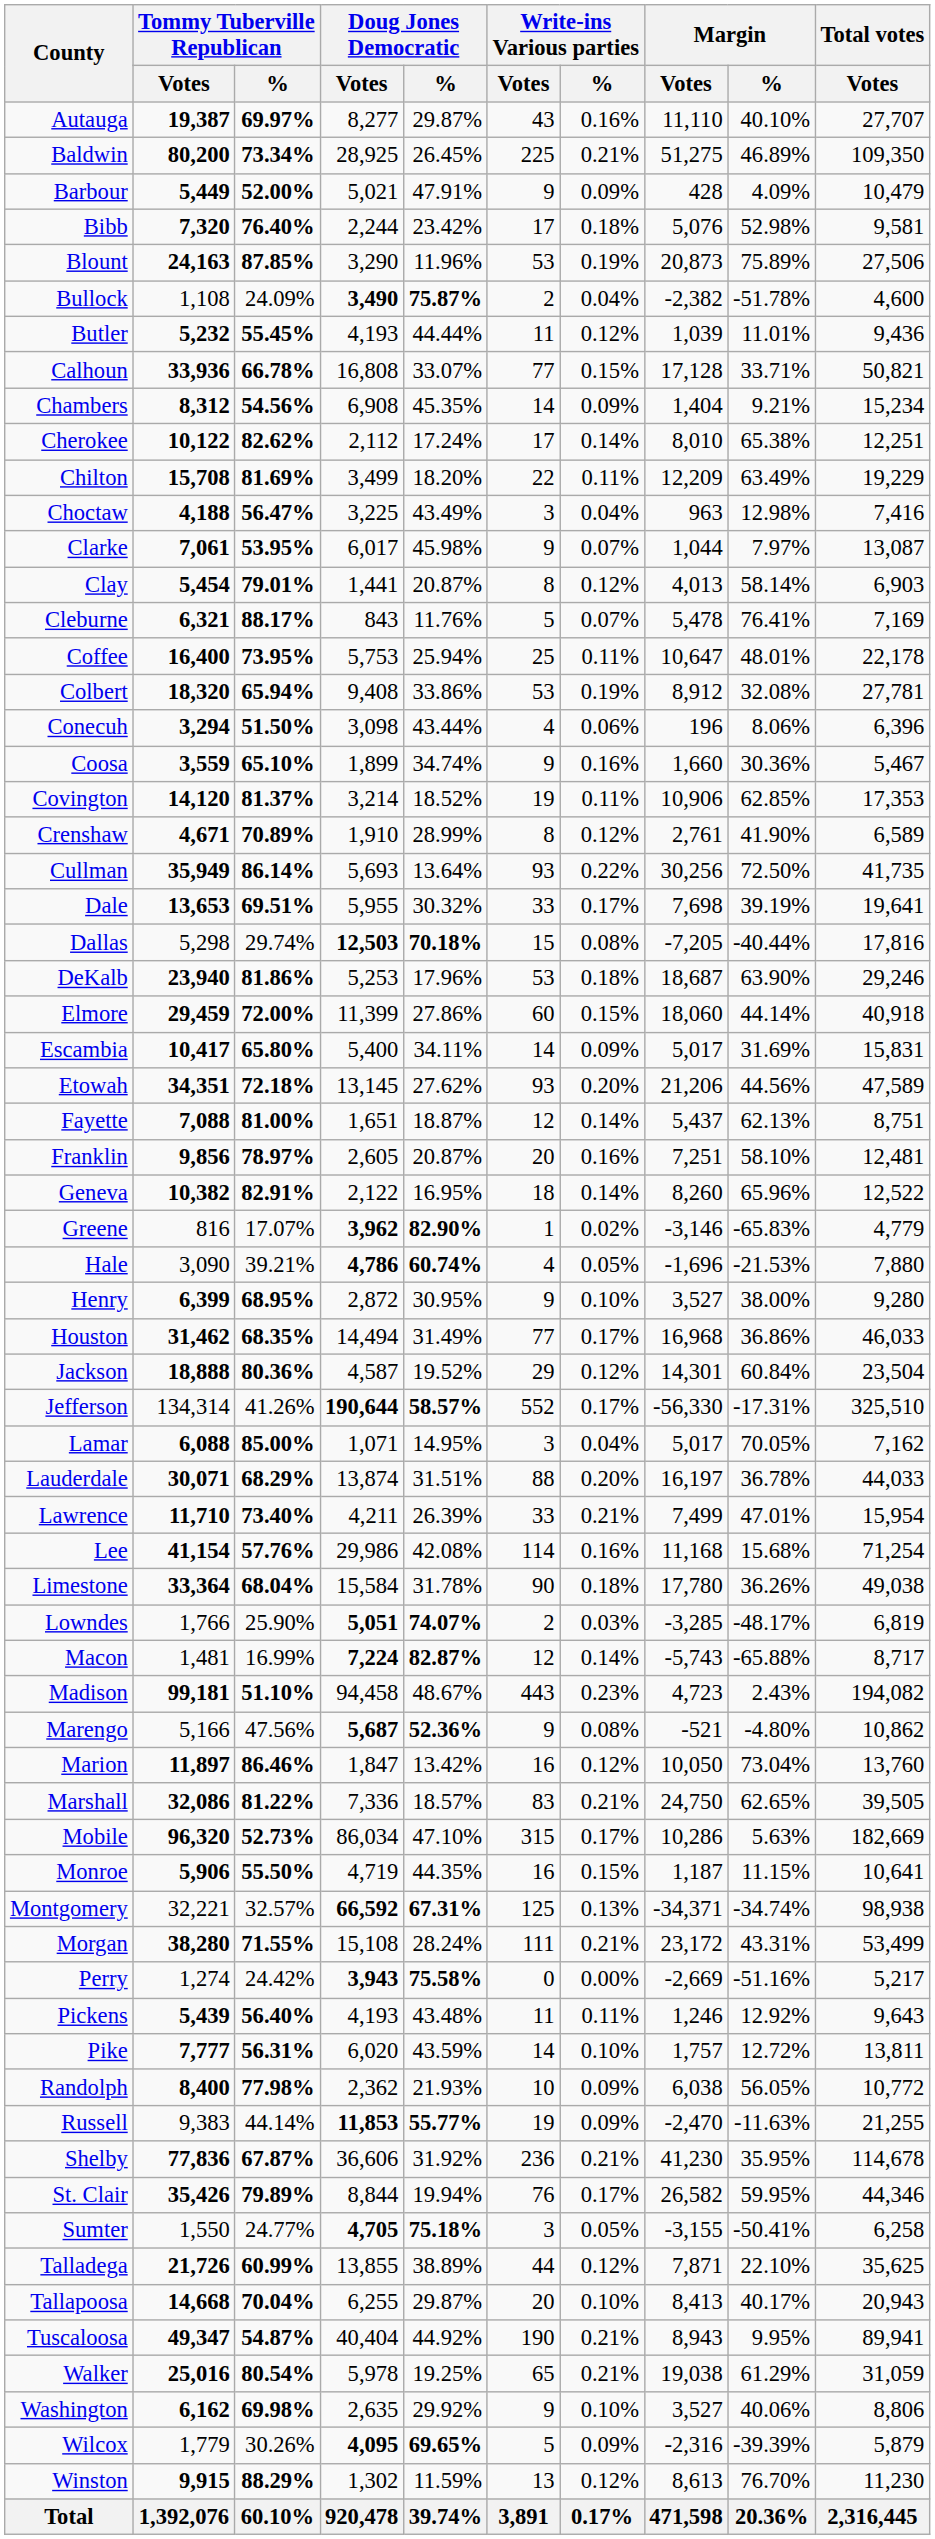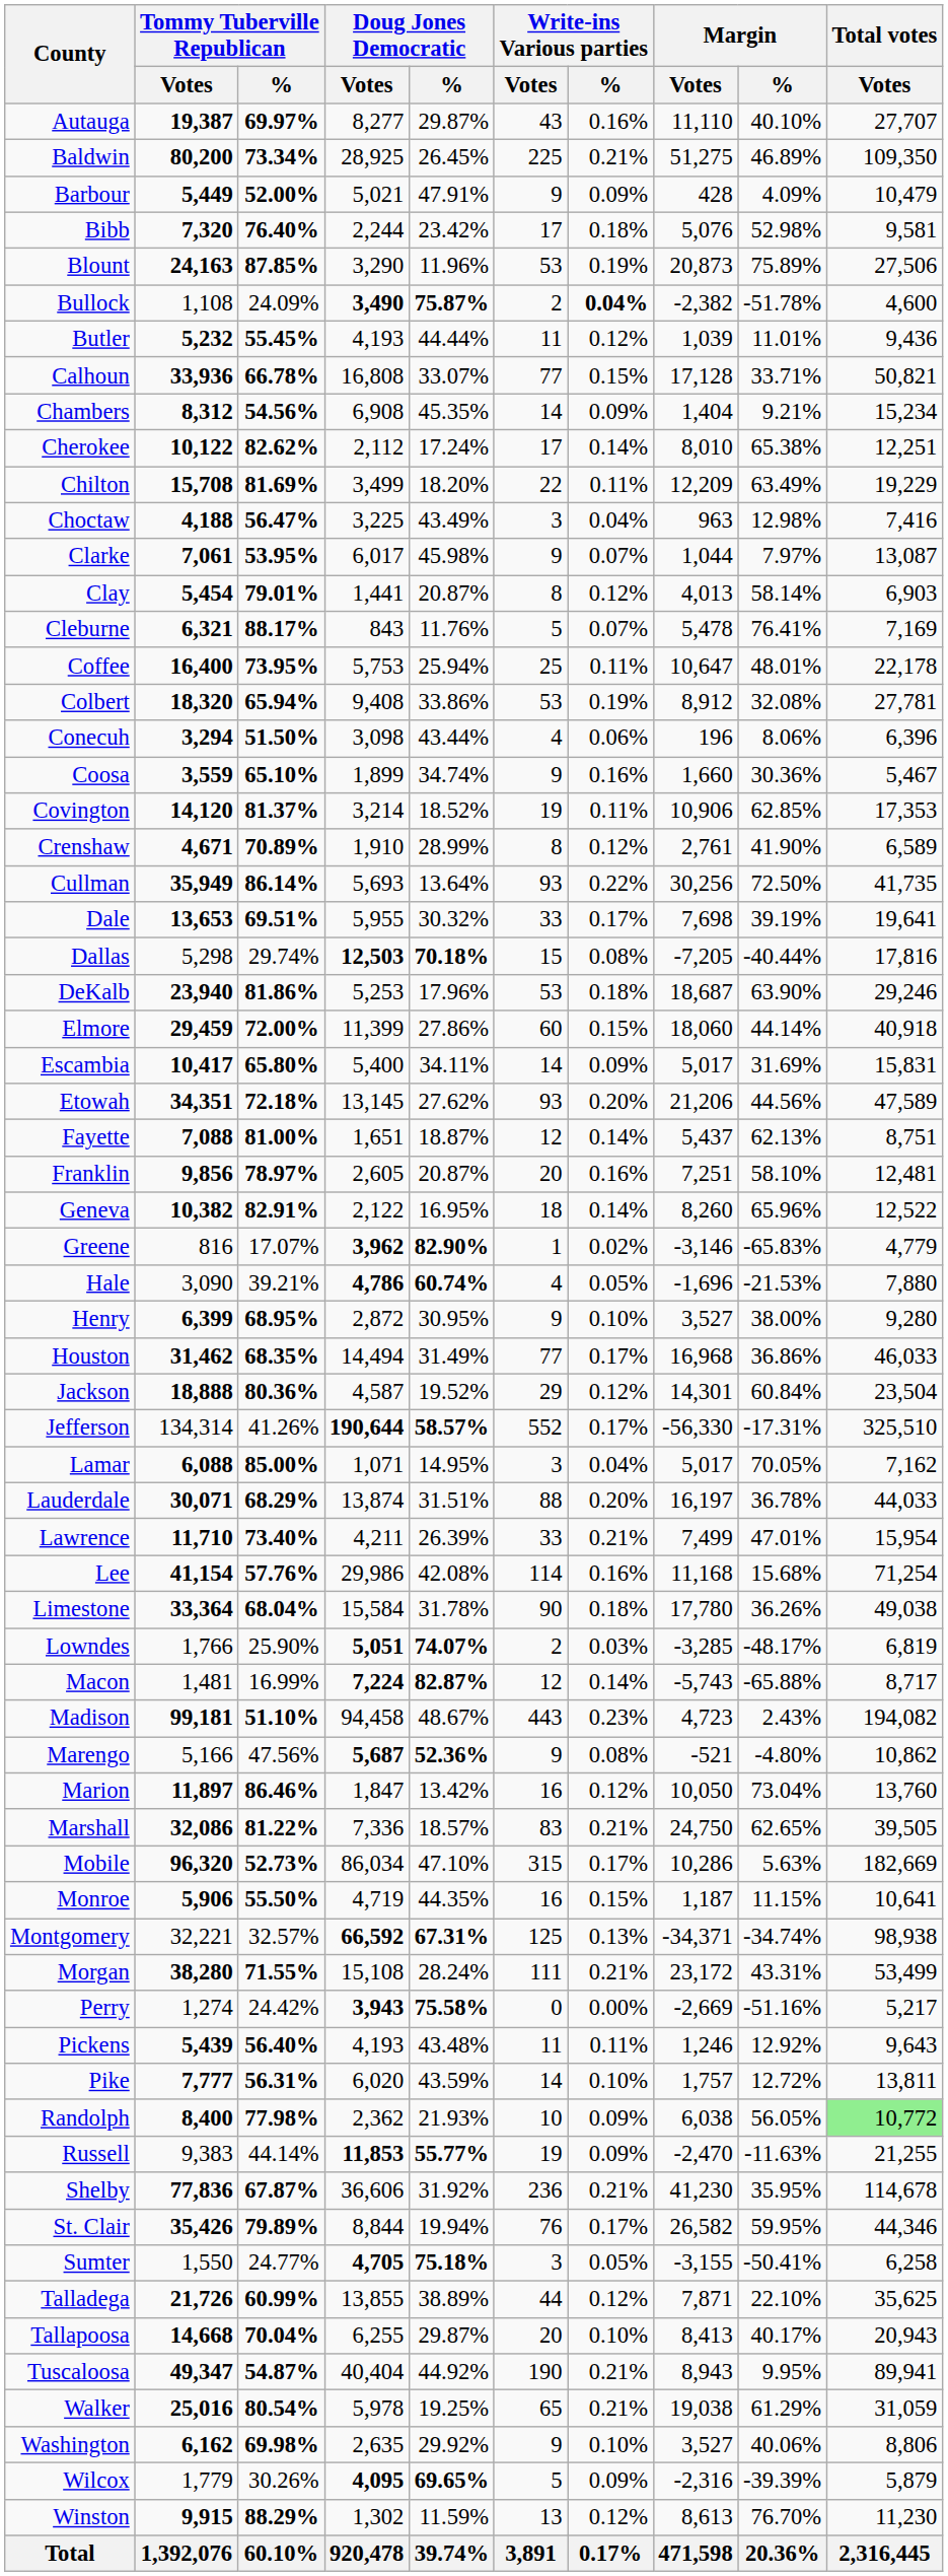Bullock | Write-ins Various parties / %: normal -> bold
Randolph | Total votes / Votes: no background -> lightgreen background
